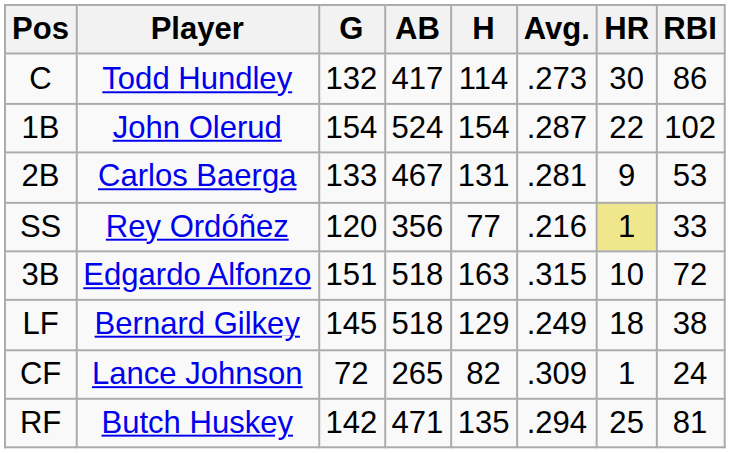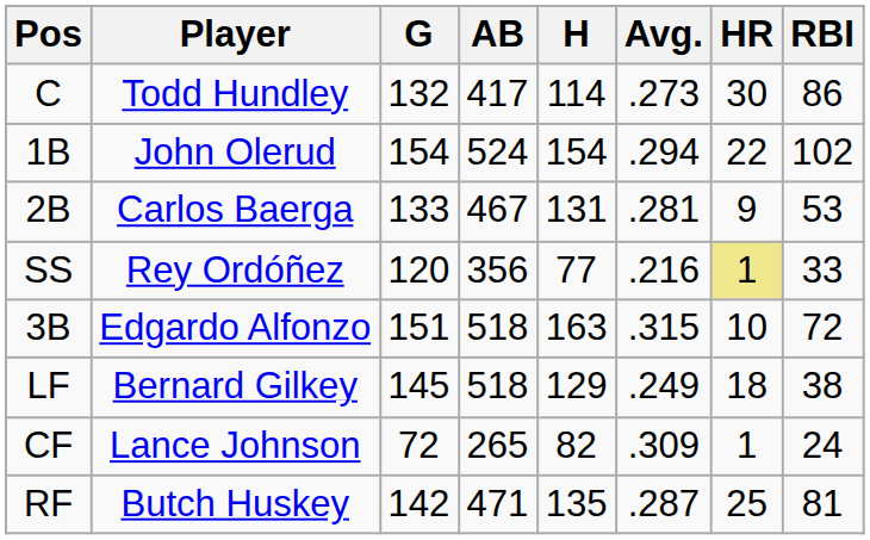1B | Avg.: .287 -> .294
RF | Avg.: .294 -> .287
